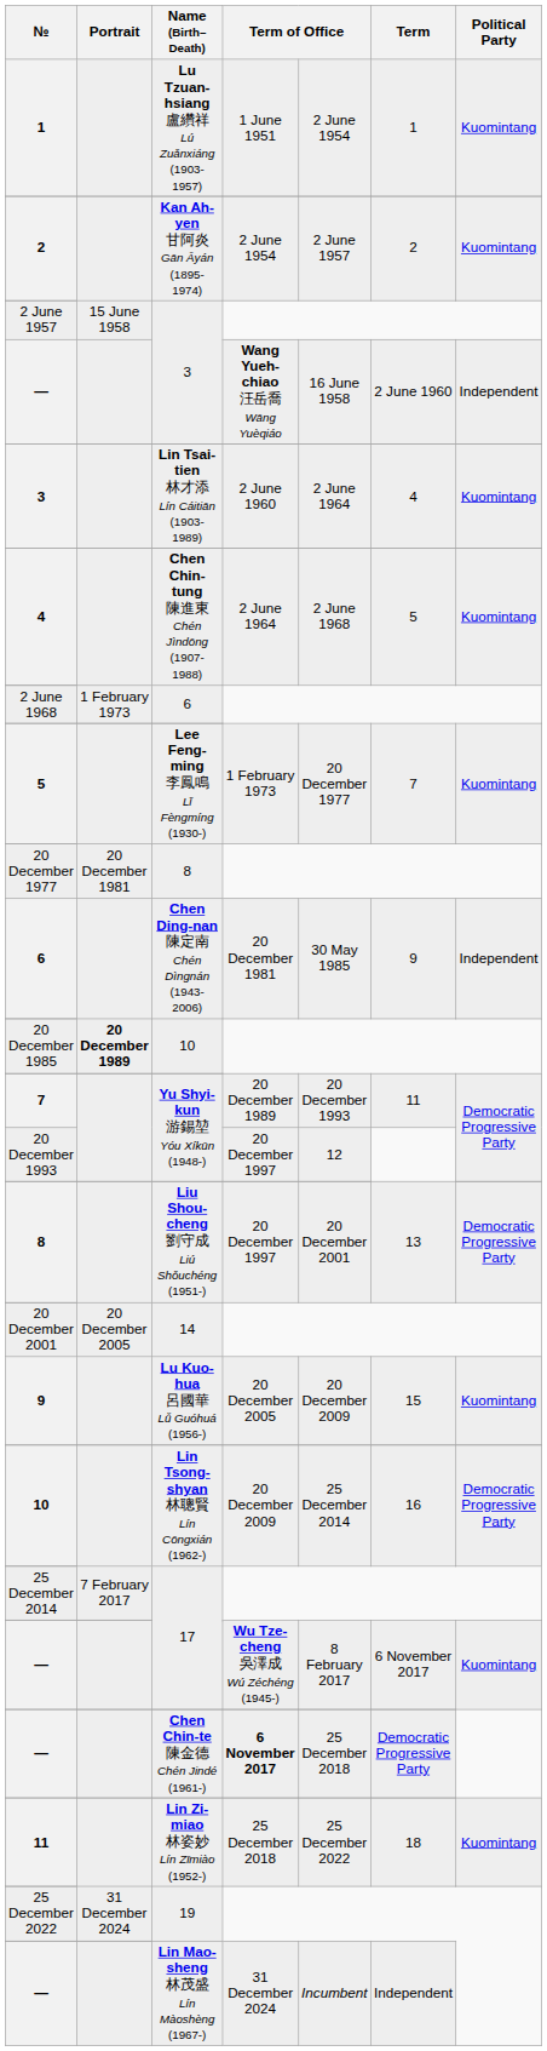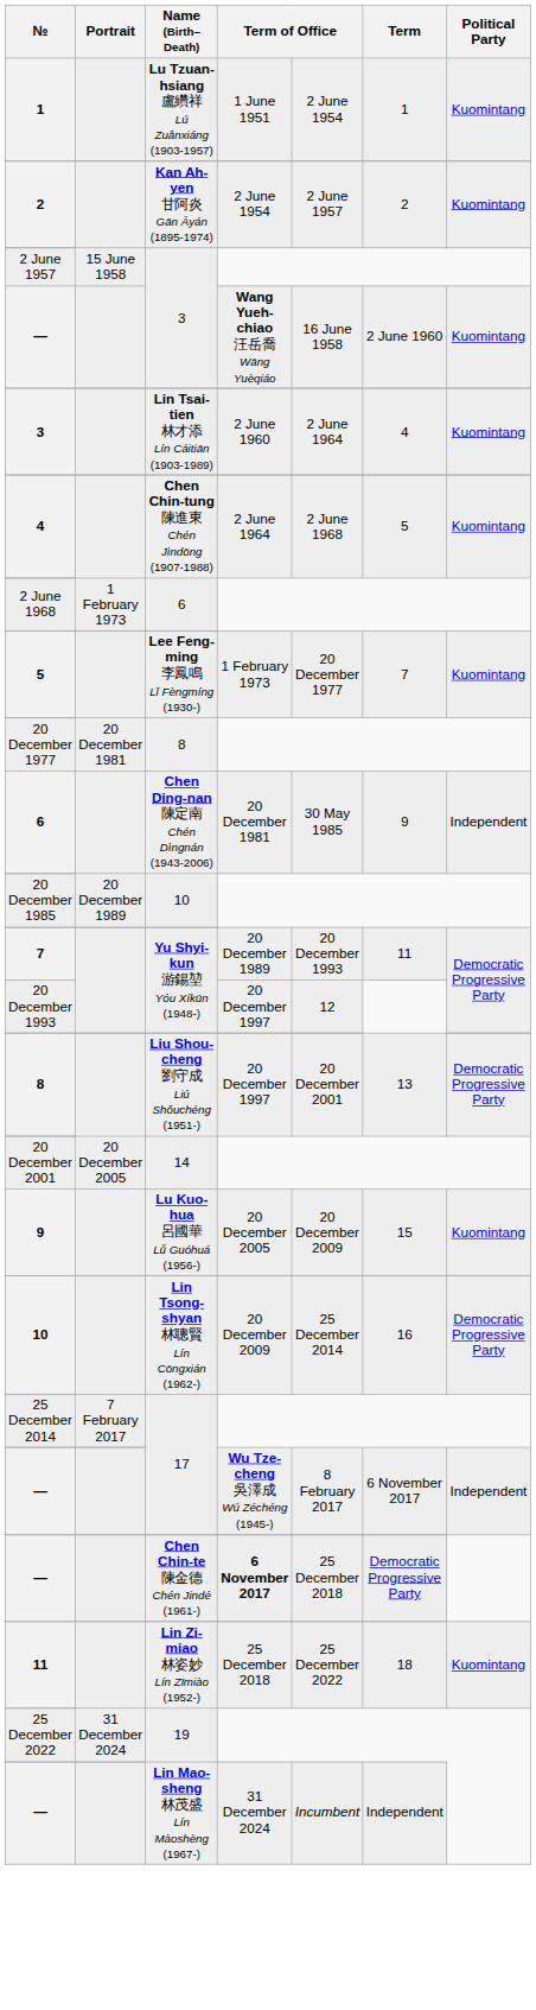— / 3 | Political Party: Independent -> Kuomintang
20 December 1985 | Portrait: bold -> normal
— / 17 | Political Party: Kuomintang -> Independent
